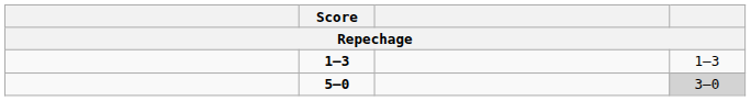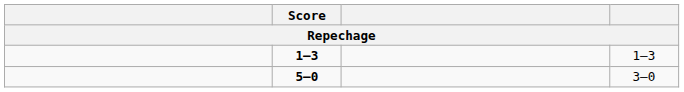5–0 | column 4: lightgrey background -> no background
